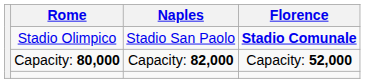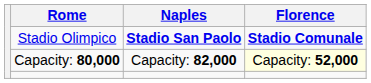Stadio Olimpico | Naples: normal -> bold
Capacity: 80,000 | Florence: no background -> lightyellow background
